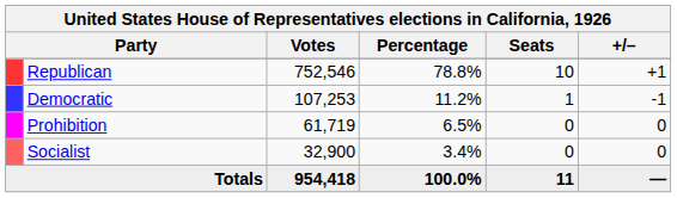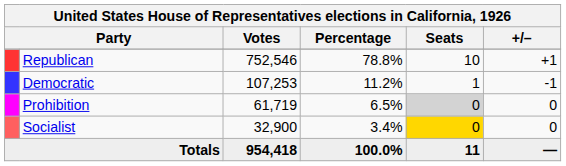Prohibition | Seats: no background -> lightgrey background
Socialist | Seats: no background -> gold background
